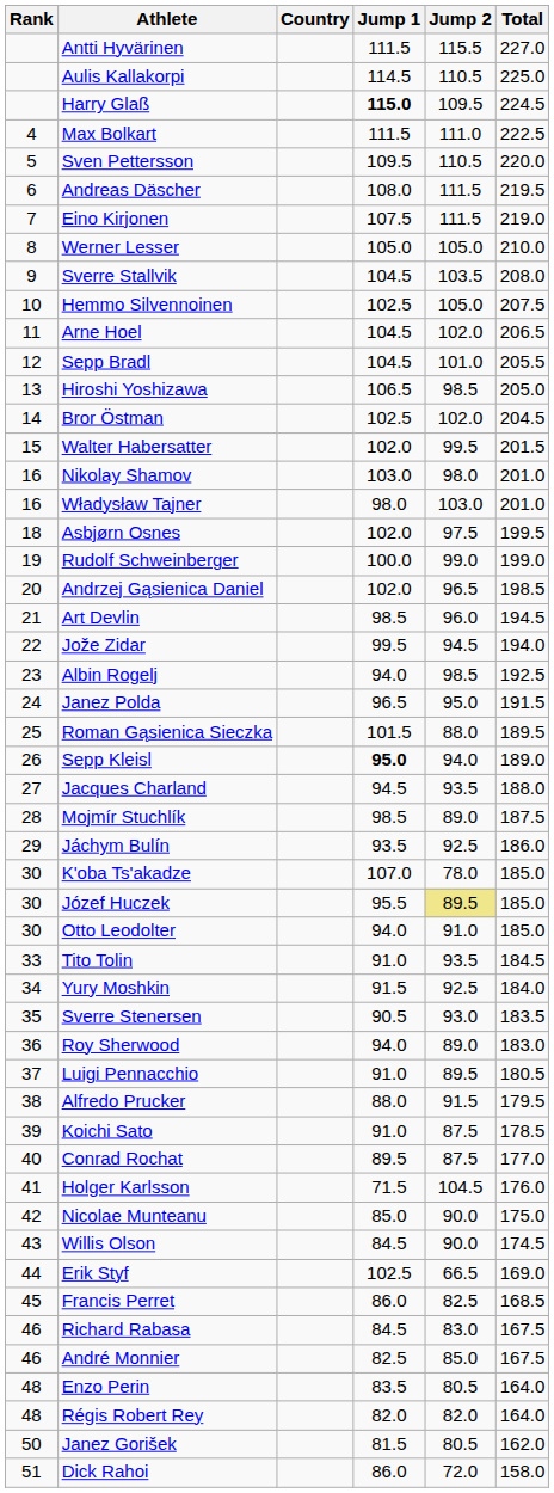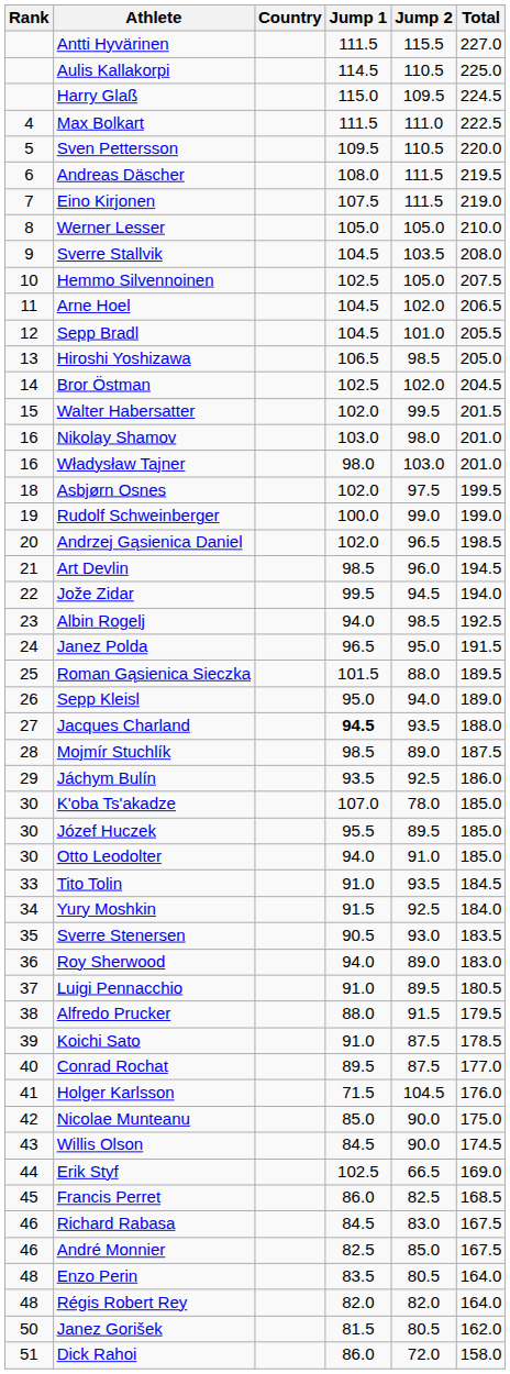Harry Glaß | Jump 1: bold -> normal
Sepp Kleisl | Jump 1: bold -> normal
Jacques Charland | Jump 1: normal -> bold
Józef Huczek | Jump 2: khaki background -> no background
